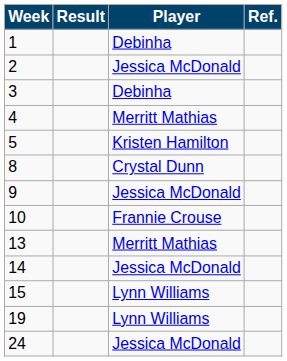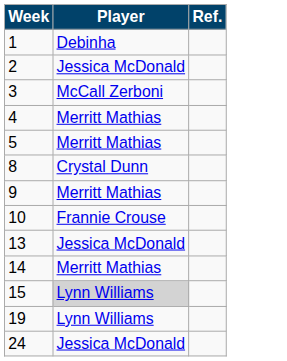- column: Result
3 | Player: Debinha -> McCall Zerboni
5 | Player: Kristen Hamilton -> Merritt Mathias
9 | Player: Jessica McDonald -> Merritt Mathias
13 | Player: Merritt Mathias -> Jessica McDonald
14 | Player: Jessica McDonald -> Merritt Mathias
15 | Player: no background -> lightgrey background
